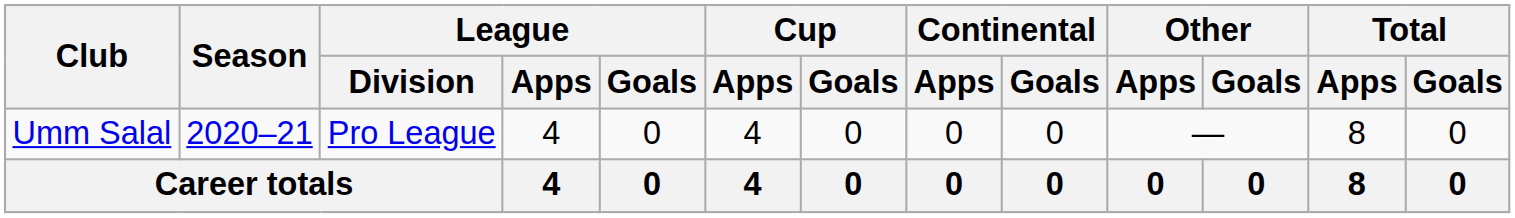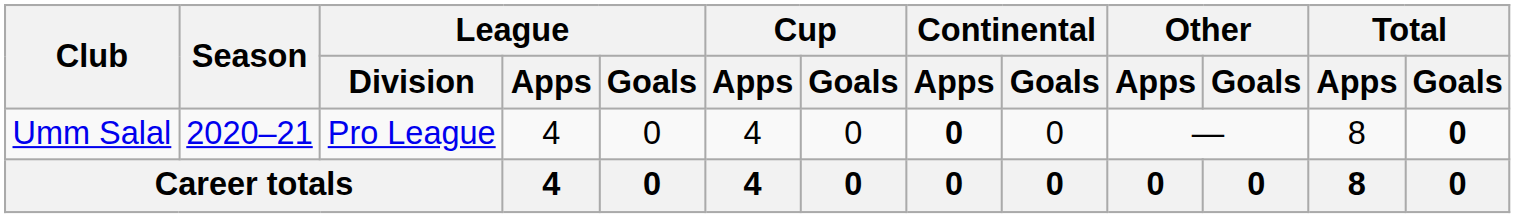Umm Salal | Continental / Apps: normal -> bold
Umm Salal | Total / Goals: normal -> bold
